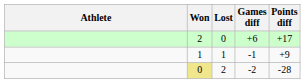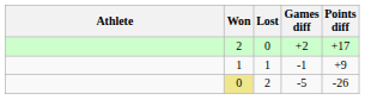row 2 | Games diff: +6 -> +2
row 4 | Games diff: -2 -> -5
row 4 | Points diff: -28 -> -26
